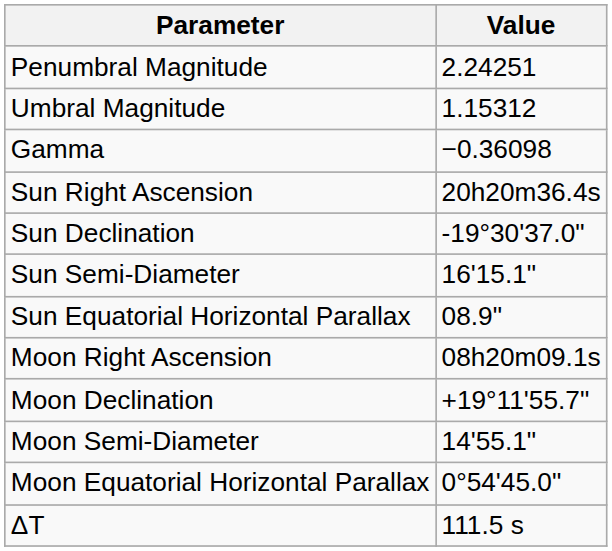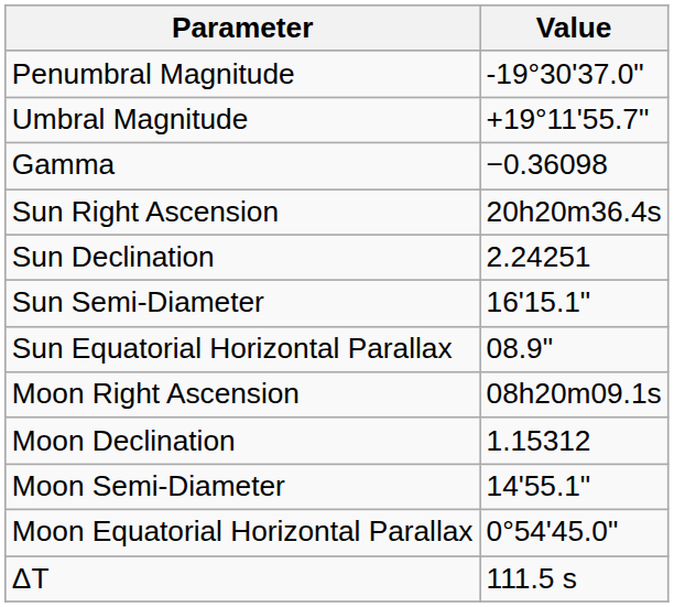Penumbral Magnitude | Value: 2.24251 -> -19°30'37.0"
Umbral Magnitude | Value: 1.15312 -> +19°11'55.7"
Sun Declination | Value: -19°30'37.0" -> 2.24251
Moon Declination | Value: +19°11'55.7" -> 1.15312
